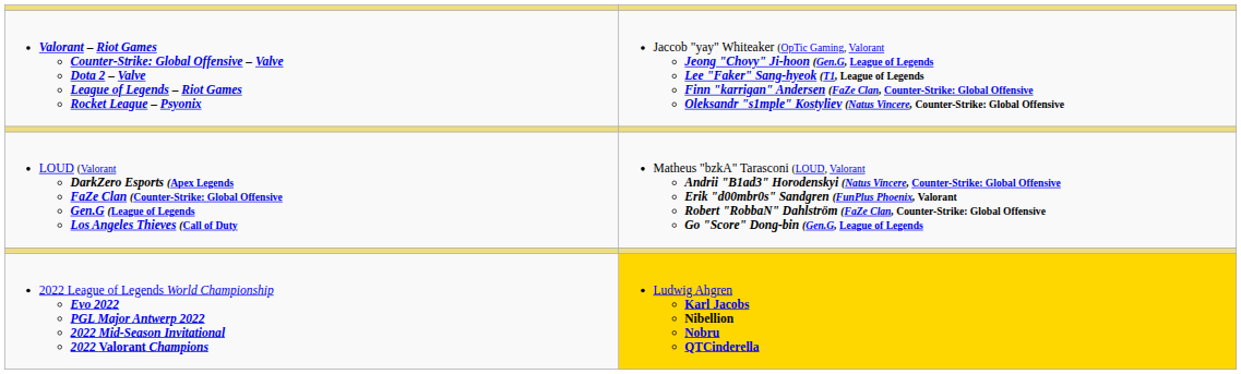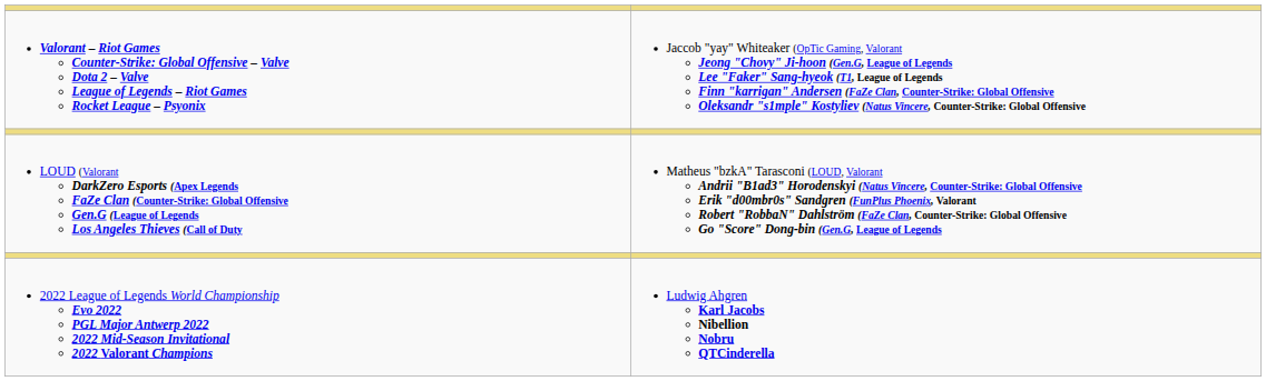row 6 | column 2: gold background -> no background
